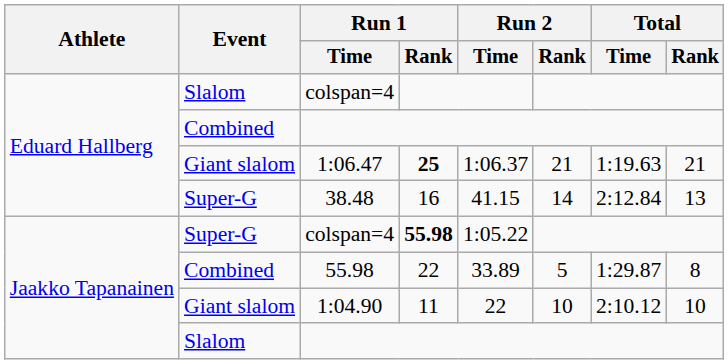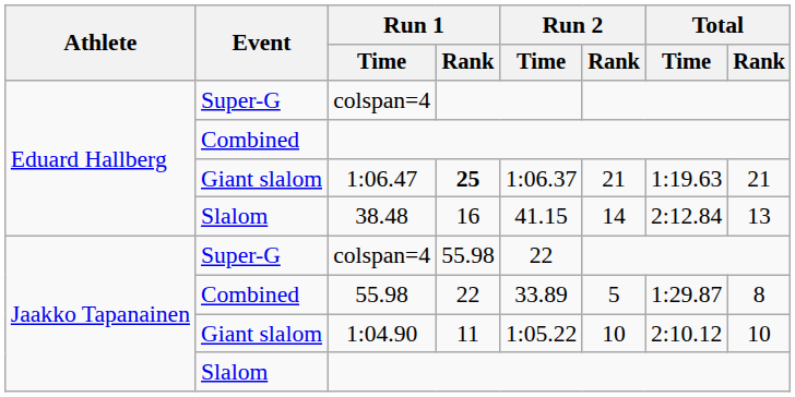Eduard Hallberg / colspan=4 | Event: Slalom -> Super-G
38.48 | Event: Super-G -> Slalom
Jaakko Tapanainen / colspan=4 | Run 1 / Rank: bold -> normal
Jaakko Tapanainen / colspan=4 | Run 2 / Time: 1:05.22 -> 22
1:04.90 | Run 2 / Time: 22 -> 1:05.22
